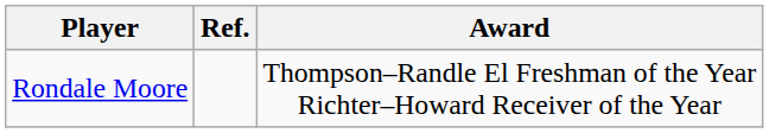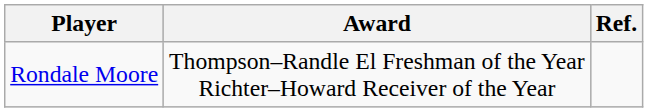columns swapped: Award <-> Ref.
